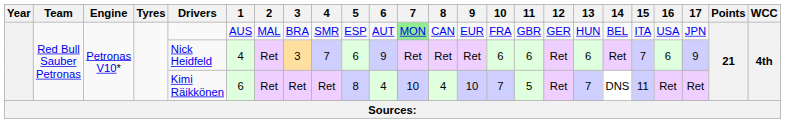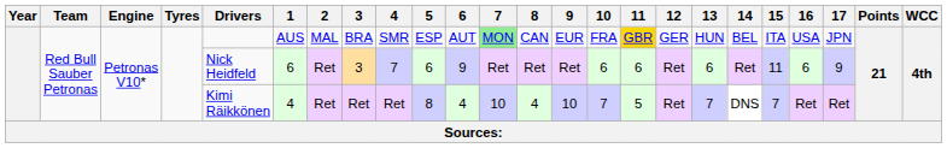row 2 | 11: no background -> gold background
row 3 | 1: 4 -> 6
row 3 | 15: 7 -> 11
row 4 | 1: 6 -> 4
row 4 | 15: 11 -> 7
